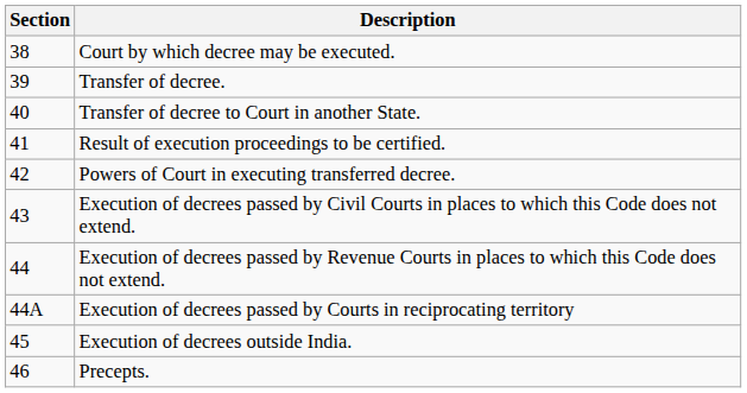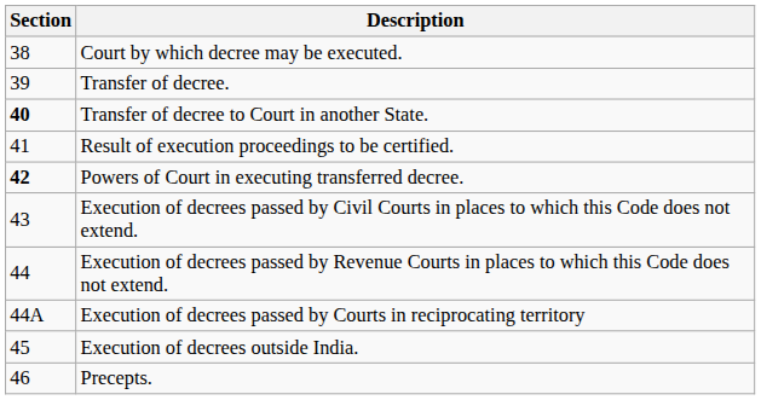Transfer of decree to Court in another State. | Section: normal -> bold
Powers of Court in executing transferred decree. | Section: normal -> bold
